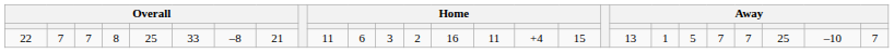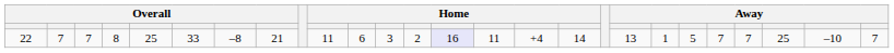row 3 | column 14: no background -> lavender background
row 3 | column 17: 15 -> 14
